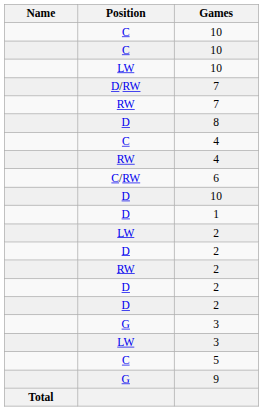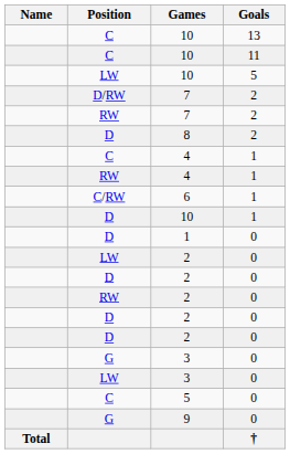+ column: Goals | 13 | 11 | 5 | 2 | 2 | 2 | 1 | 1 | 1 | 1 | 0 | 0 | 0 | 0 | 0 | 0 | 0 | 0 | 0 | 0 | †
